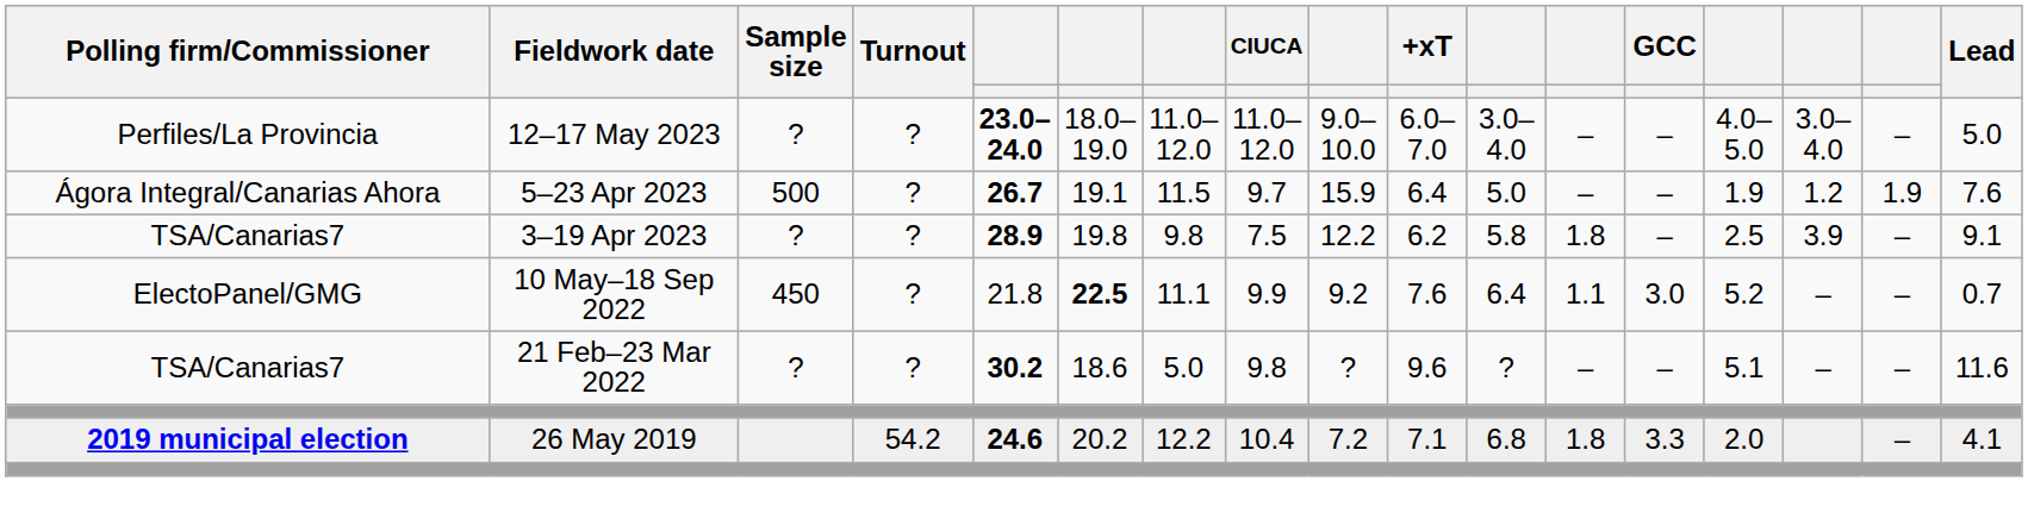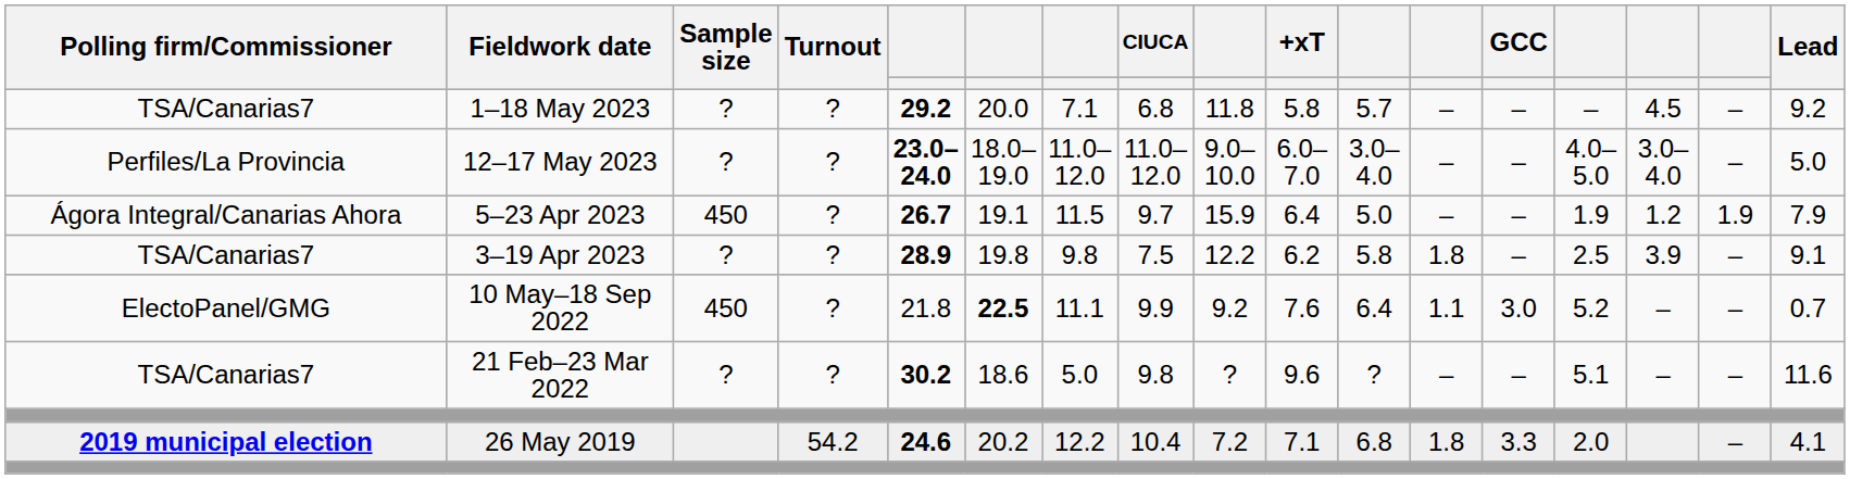+ row: TSA/Canarias7 | 1–18 May 2023 | ? | ? | 29.2 | 20.0 | 7.1 | 6.8 | 11.8 | 5.8 | 5.7 | – | – | – | 4.5 | – | 9.2
5–23 Apr 2023 | Sample size: 500 -> 450
5–23 Apr 2023 | Lead: 7.6 -> 7.9
